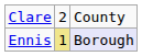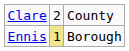Ennis | column 3: lavender background -> no background
